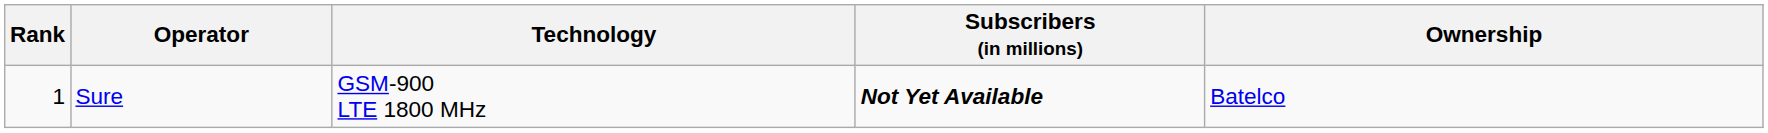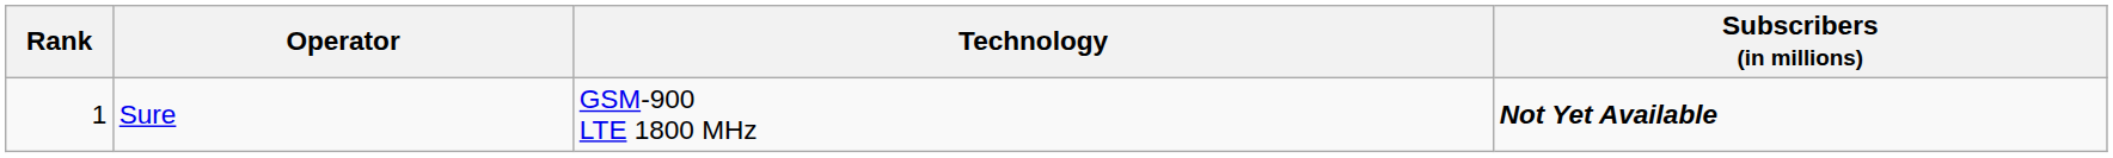- column: Ownership | Batelco
